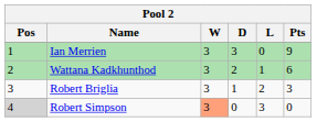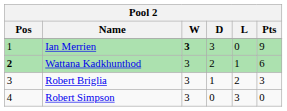Ian Merrien | W: normal -> bold
Wattana Kadkhunthod | Pos: normal -> bold
Robert Simpson | Pos: lightgrey background -> no background
Robert Simpson | W: lightsalmon background -> no background
